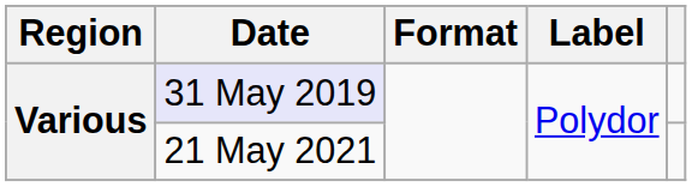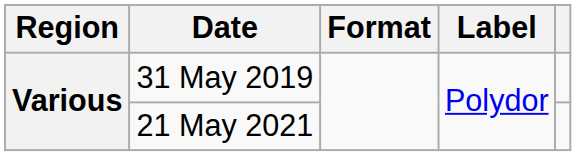31 May 2019 | Date: lavender background -> no background
